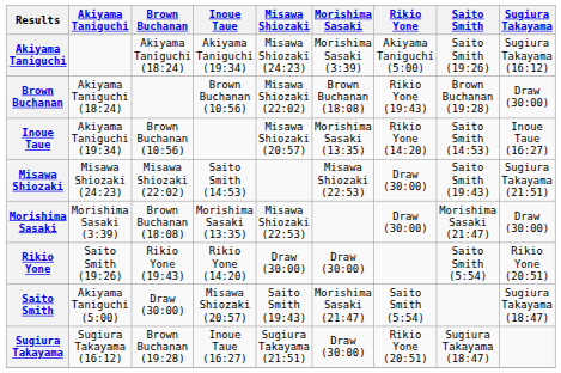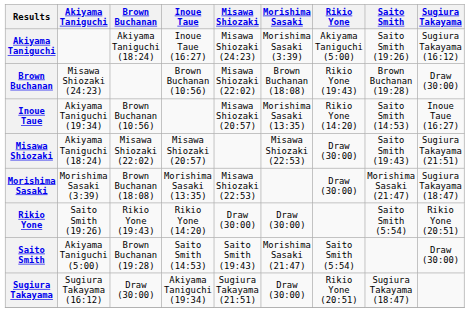row 2 | Inoue Taue: Akiyama Taniguchi (19:34) -> Inoue Taue (16:27)
row 3 | Akiyama Taniguchi: Akiyama Taniguchi (18:24) -> Misawa Shiozaki (24:23)
row 5 | Akiyama Taniguchi: Misawa Shiozaki (24:23) -> Akiyama Taniguchi (18:24)
row 5 | Inoue Taue: Saito Smith (14:53) -> Misawa Shiozaki (20:57)
row 6 | Sugiura Takayama: Draw (30:00) -> Sugiura Takayama (18:47)
row 8 | Brown Buchanan: Draw (30:00) -> Brown Buchanan (19:28)
row 8 | Inoue Taue: Misawa Shiozaki (20:57) -> Saito Smith (14:53)
row 8 | Sugiura Takayama: Sugiura Takayama (18:47) -> Draw (30:00)
row 9 | Brown Buchanan: Brown Buchanan (19:28) -> Draw (30:00)
row 9 | Inoue Taue: Inoue Taue (16:27) -> Akiyama Taniguchi (19:34)
